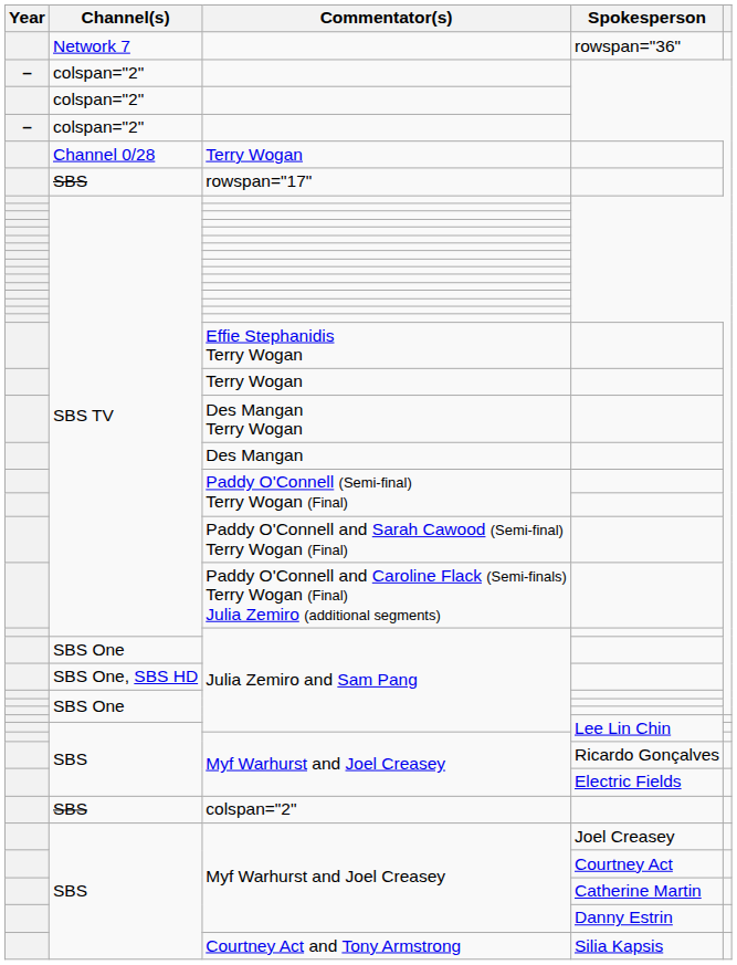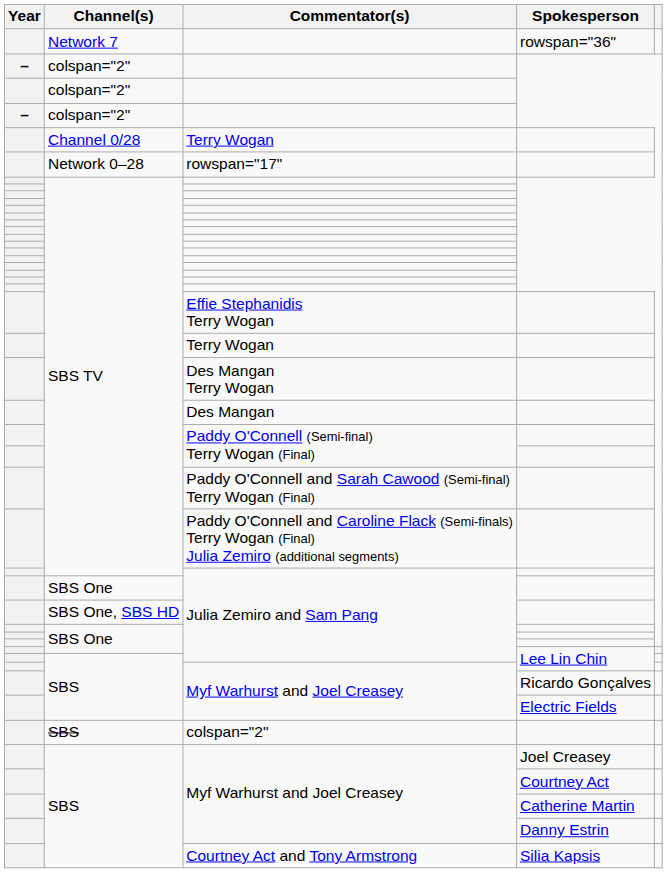rowspan="17" | Channel(s): SBS -> Network 0–28
